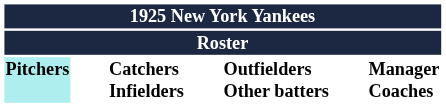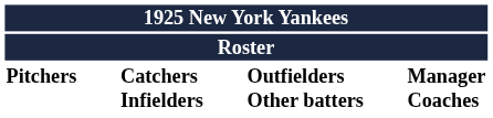Pitchers | column 1: paleturquoise background -> no background
